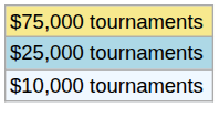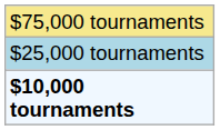row 3 | column 1: normal -> bold
